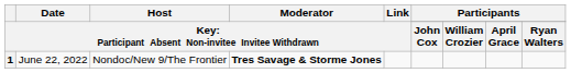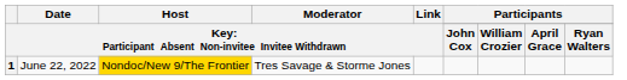1 | column 3: no background -> gold background
1 | column 4: bold -> normal
